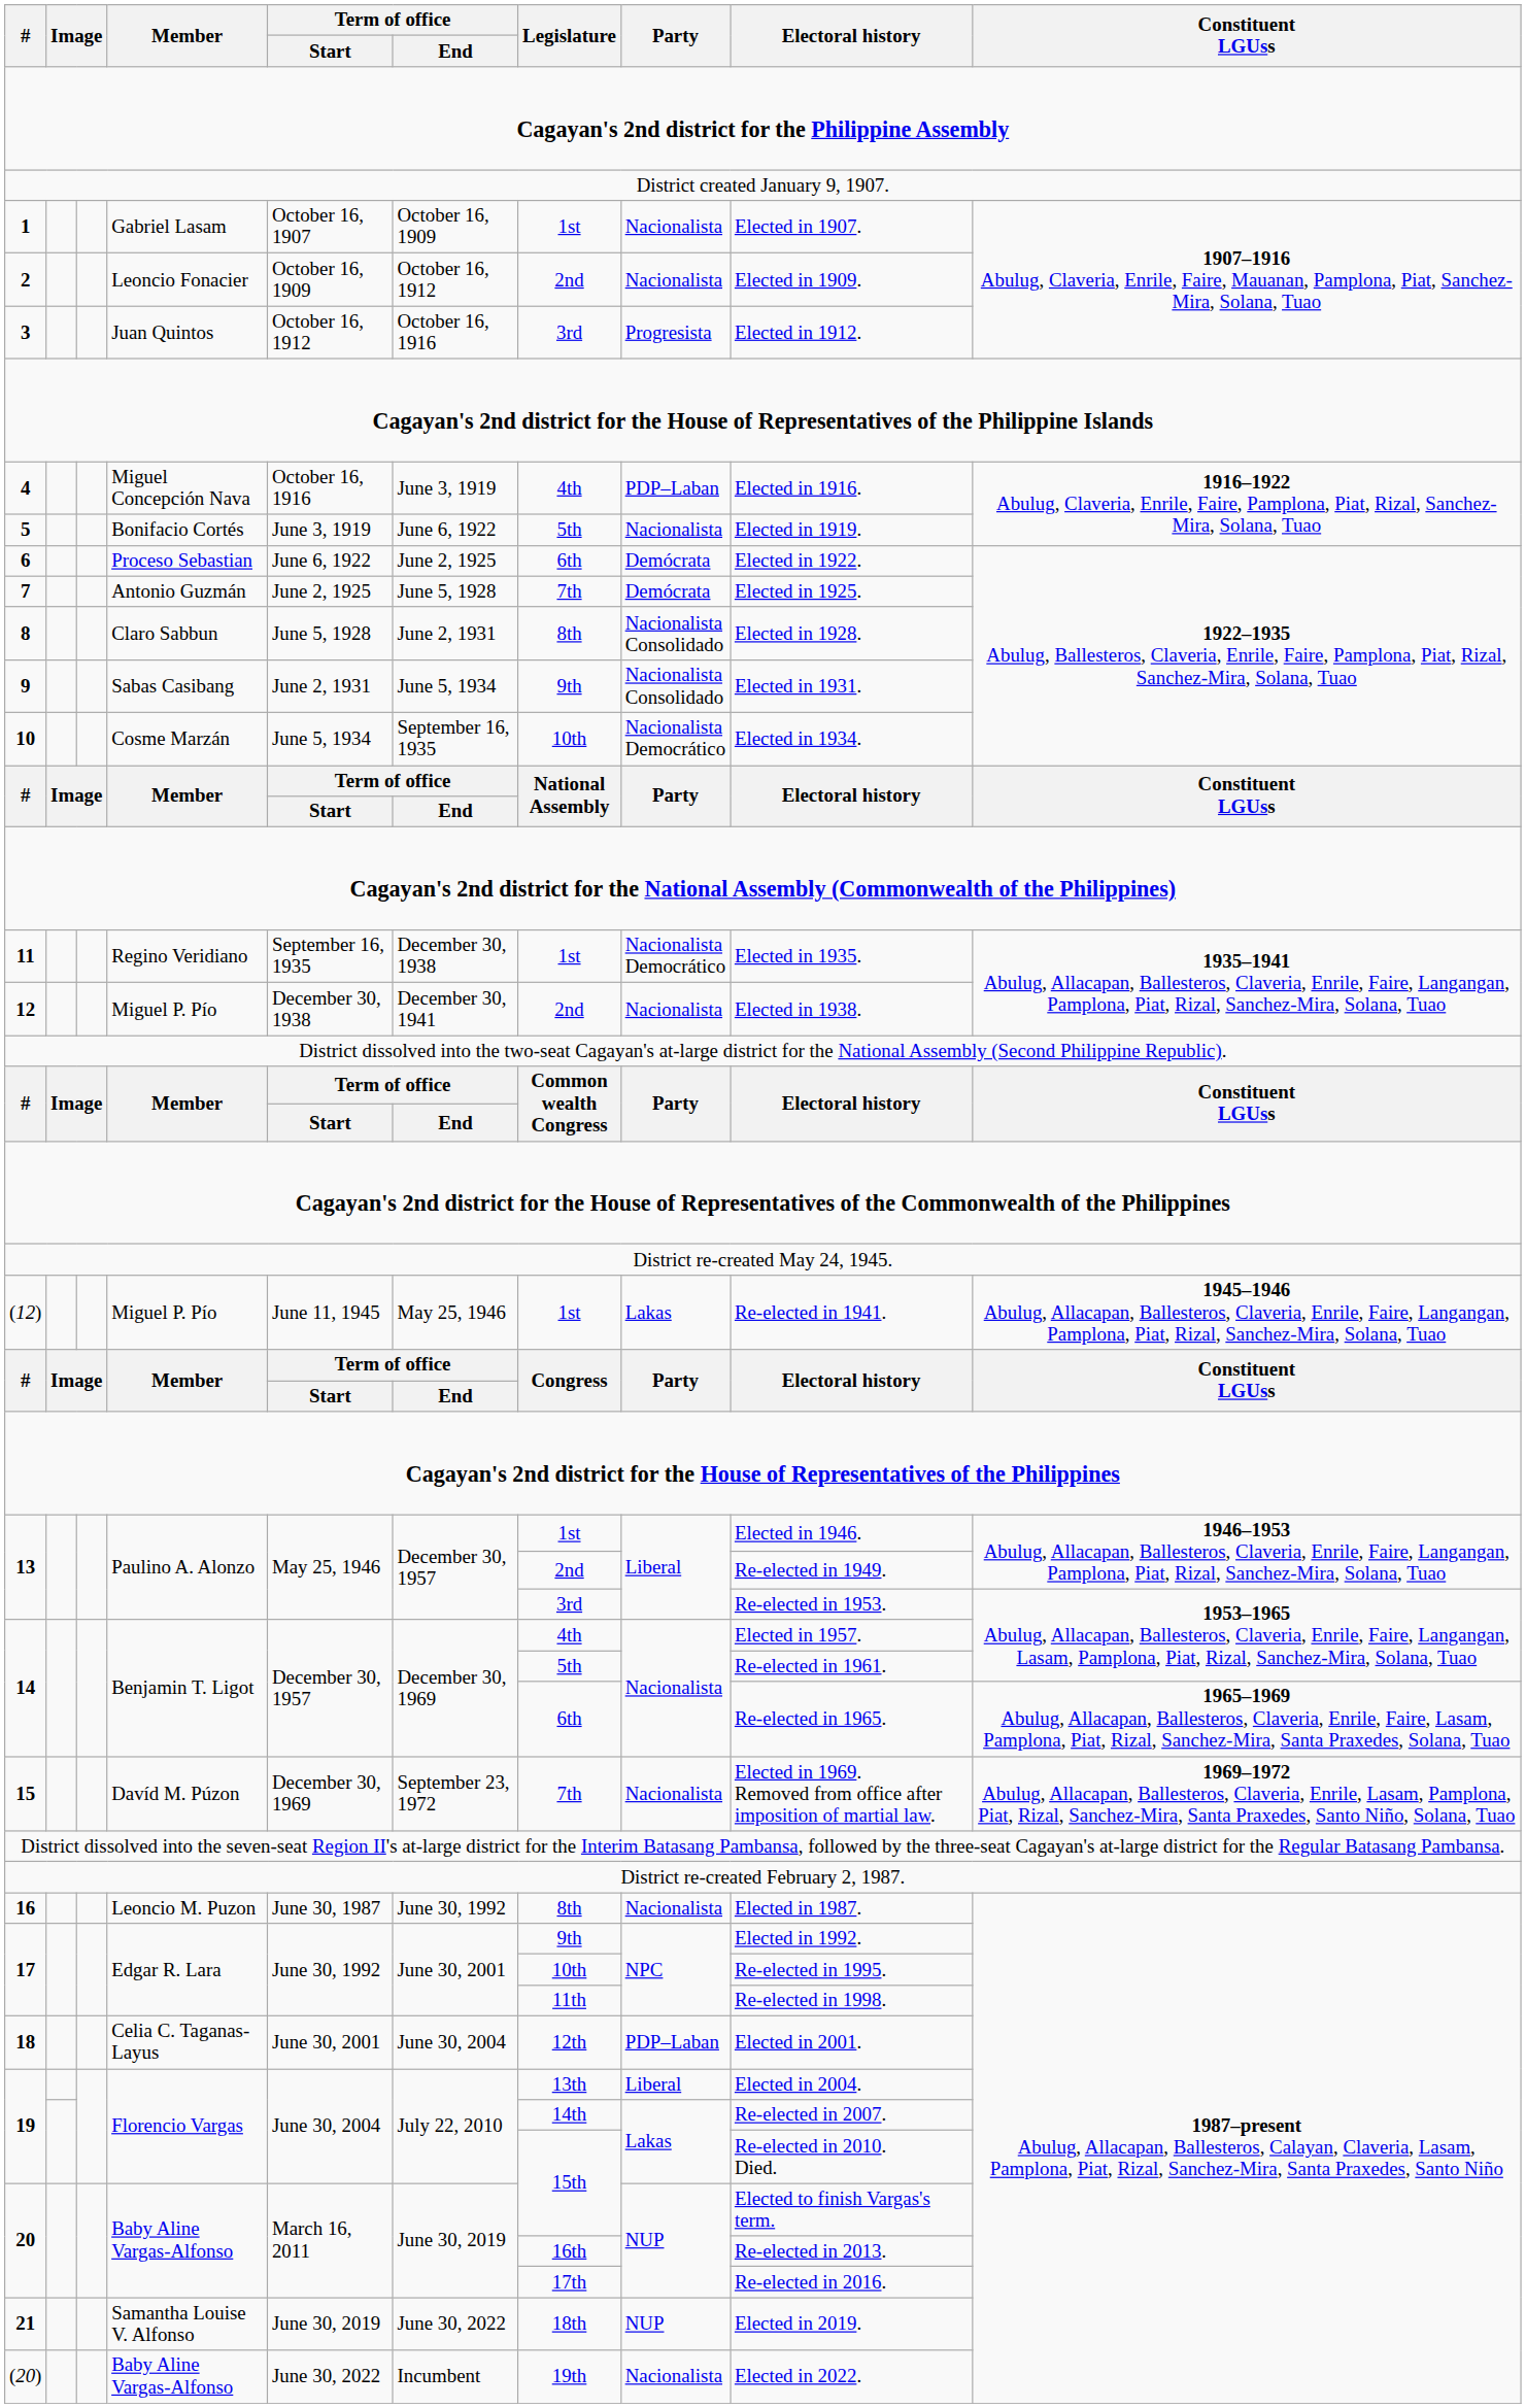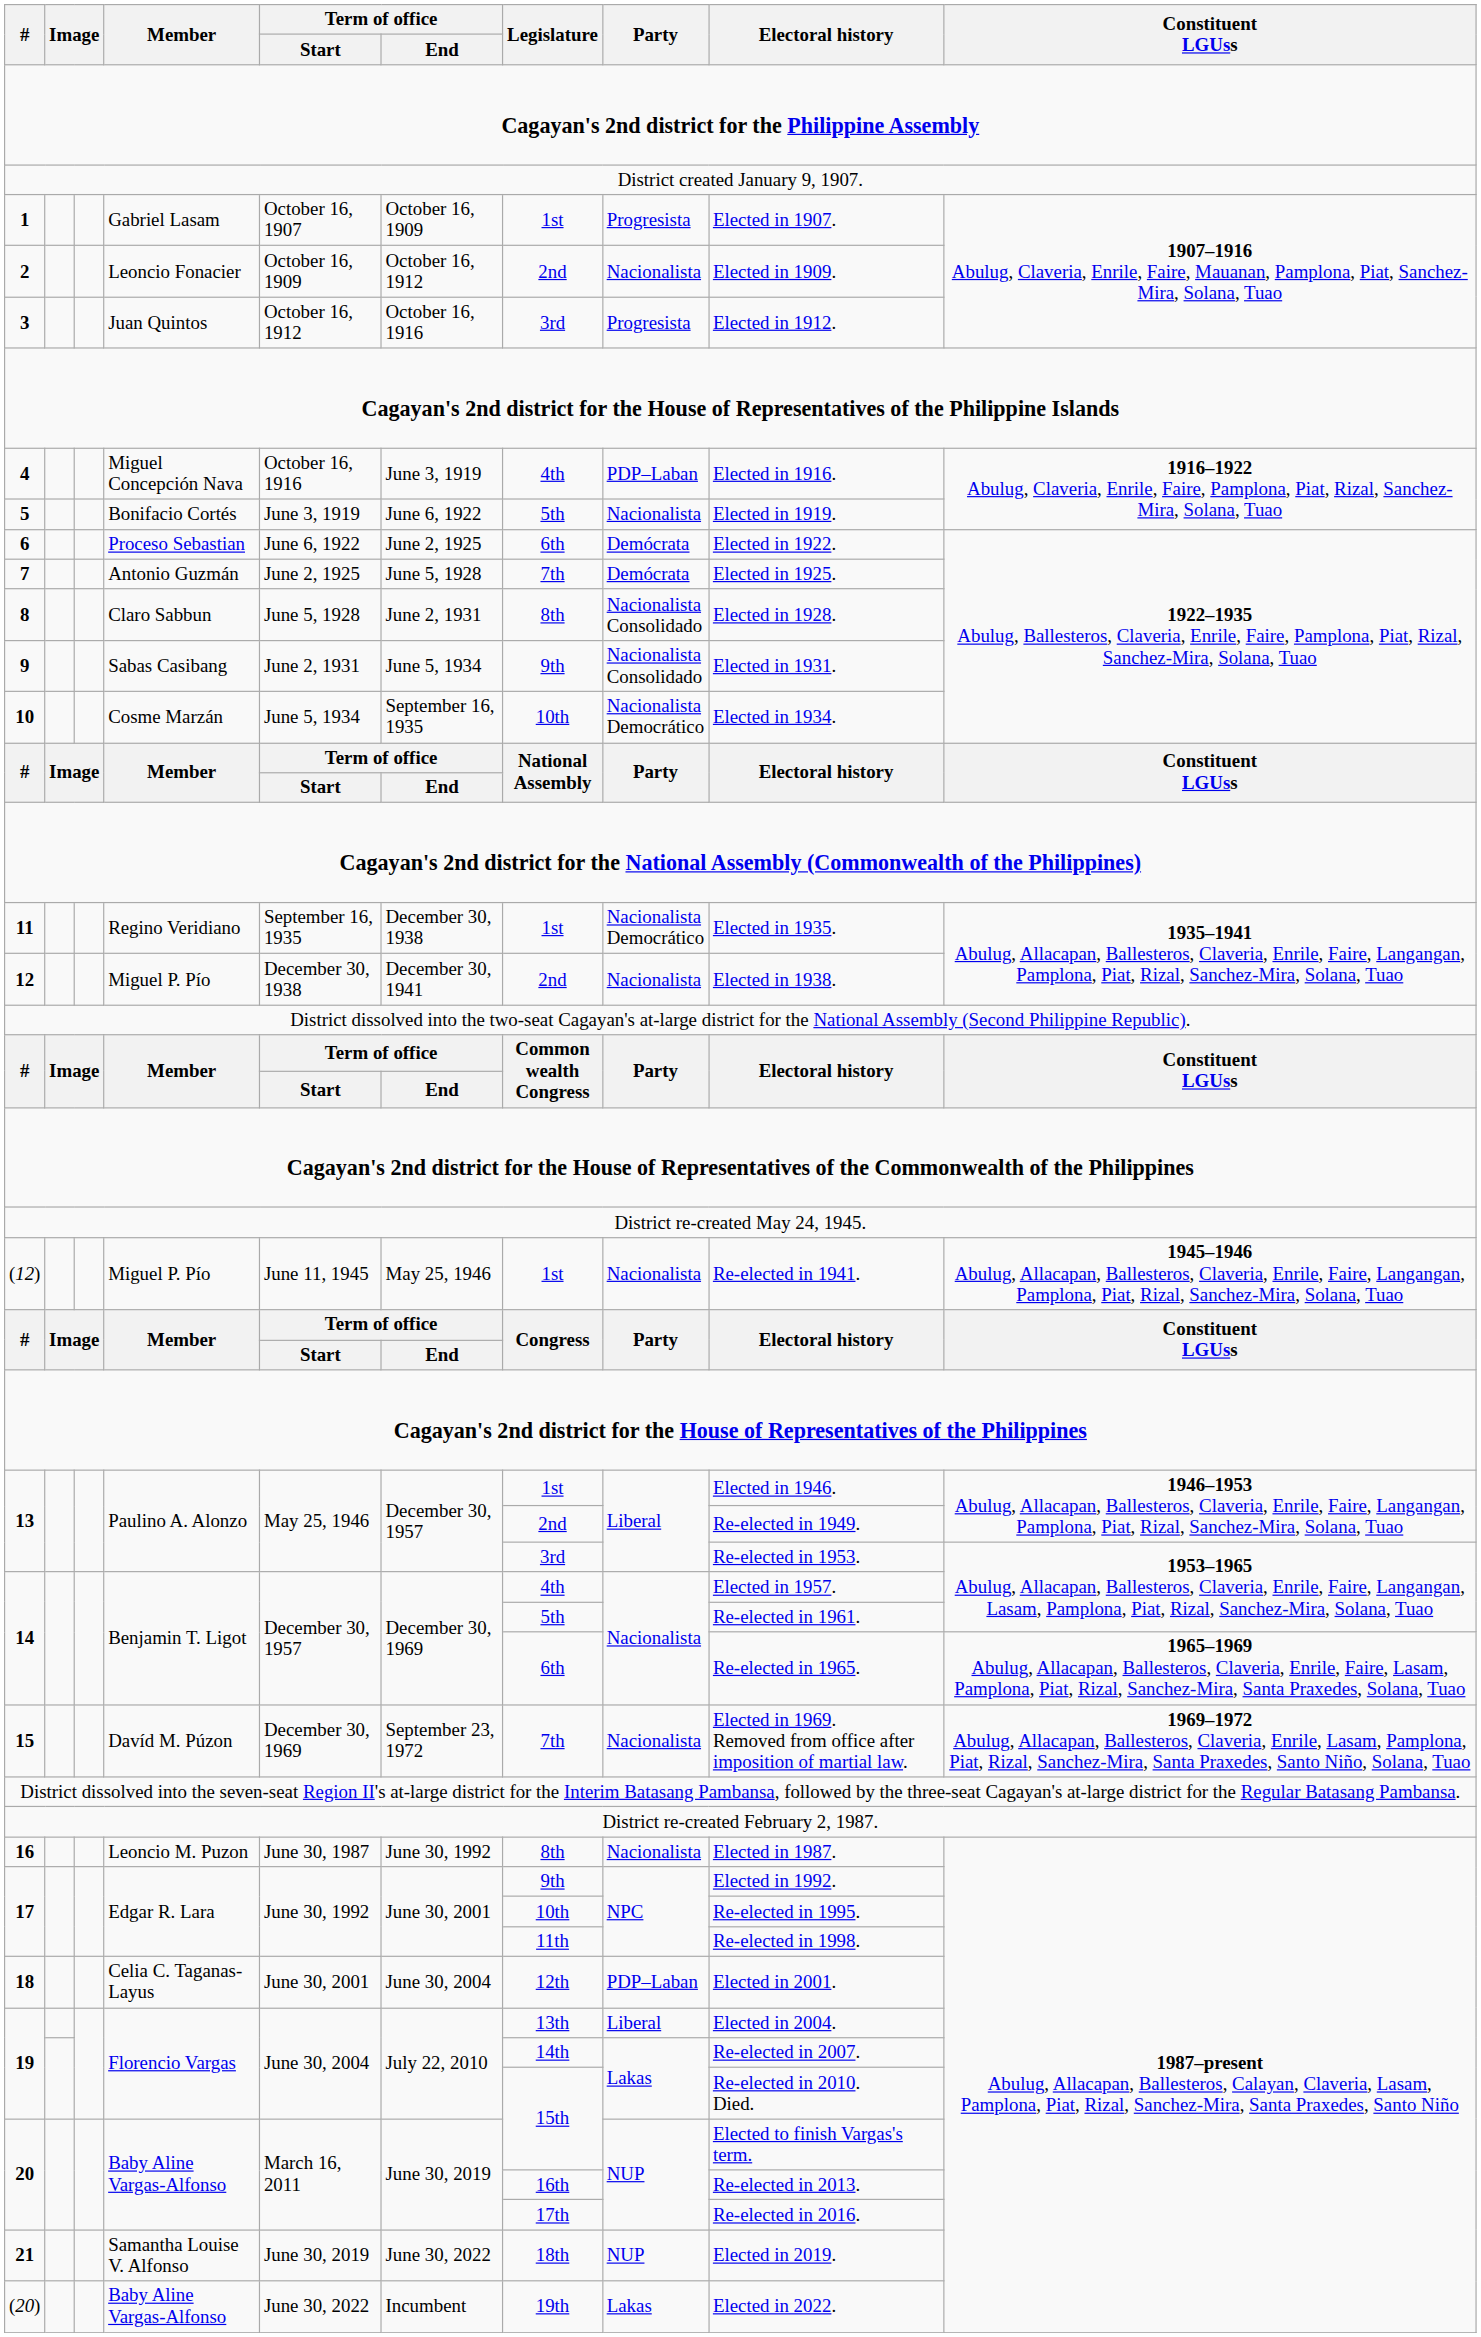1 | Party: Nacionalista -> Progresista
(12) | Party: Lakas -> Nacionalista
(20) | Party: Nacionalista -> Lakas
